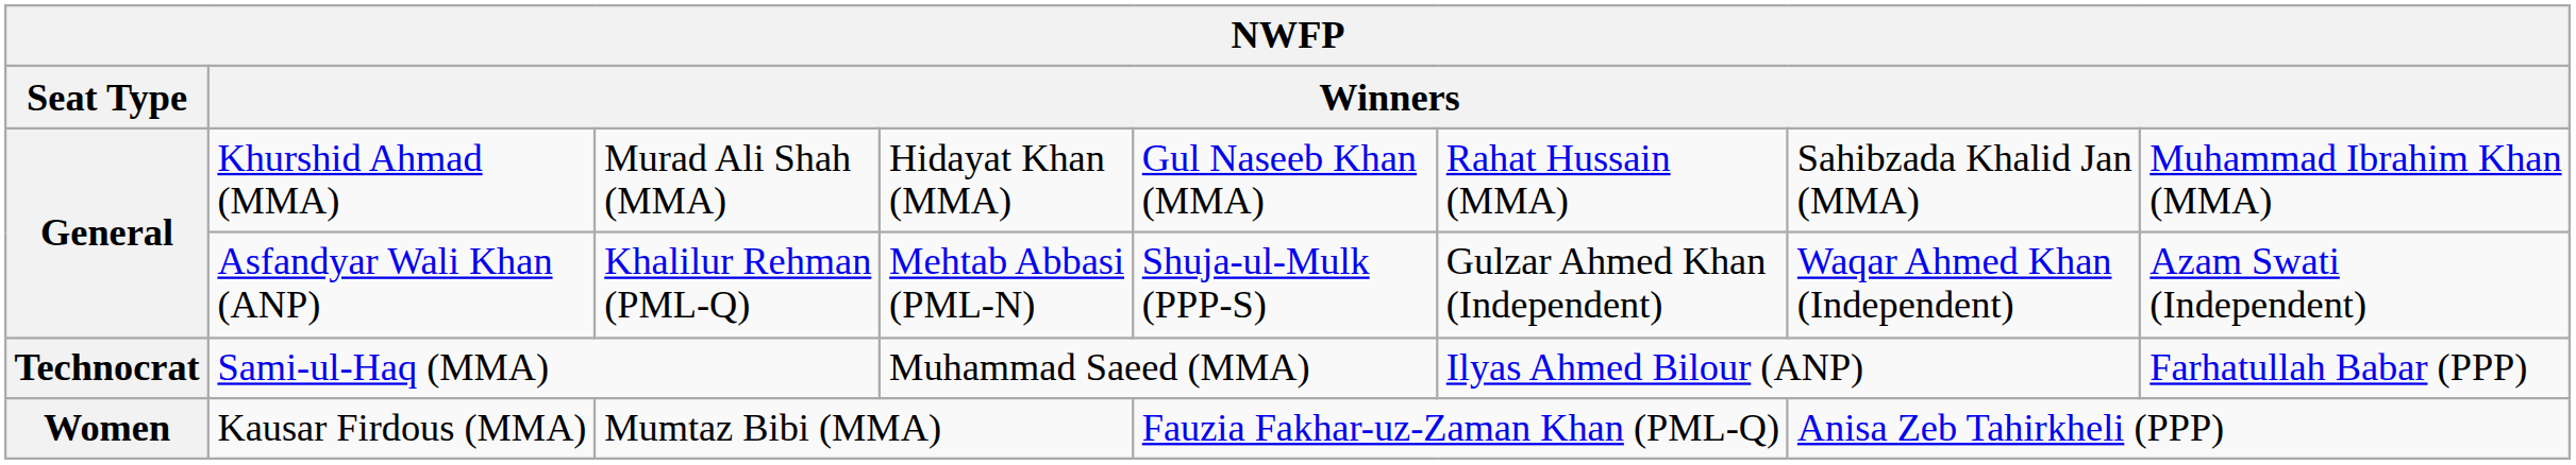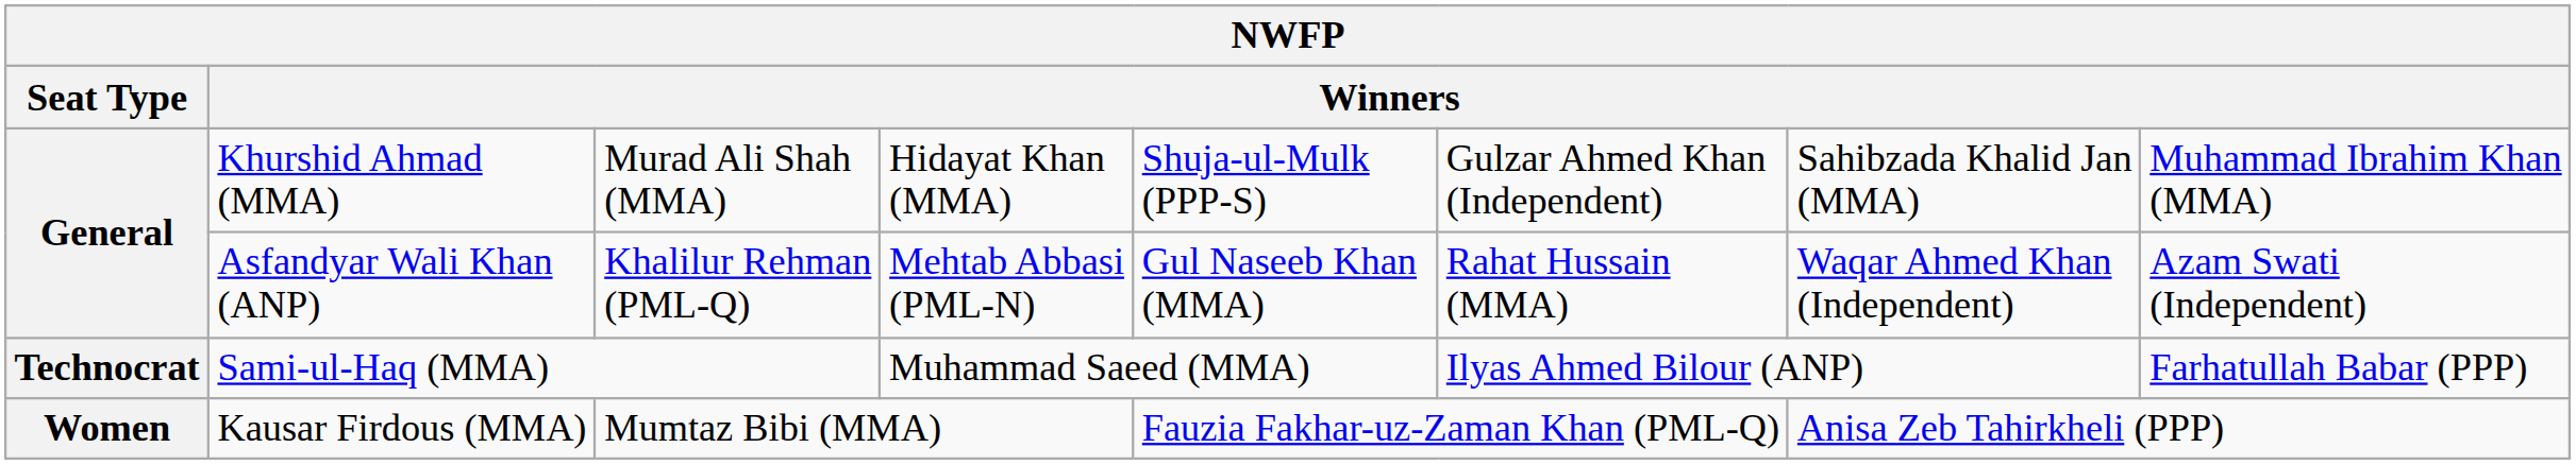Khurshid Ahmad (MMA) | column 5: Gul Naseeb Khan (MMA) -> Shuja-ul-Mulk (PPP-S)
Khurshid Ahmad (MMA) | column 6: Rahat Hussain (MMA) -> Gulzar Ahmed Khan (Independent)
Asfandyar Wali Khan (ANP) | column 5: Shuja-ul-Mulk (PPP-S) -> Gul Naseeb Khan (MMA)
Asfandyar Wali Khan (ANP) | column 6: Gulzar Ahmed Khan (Independent) -> Rahat Hussain (MMA)
